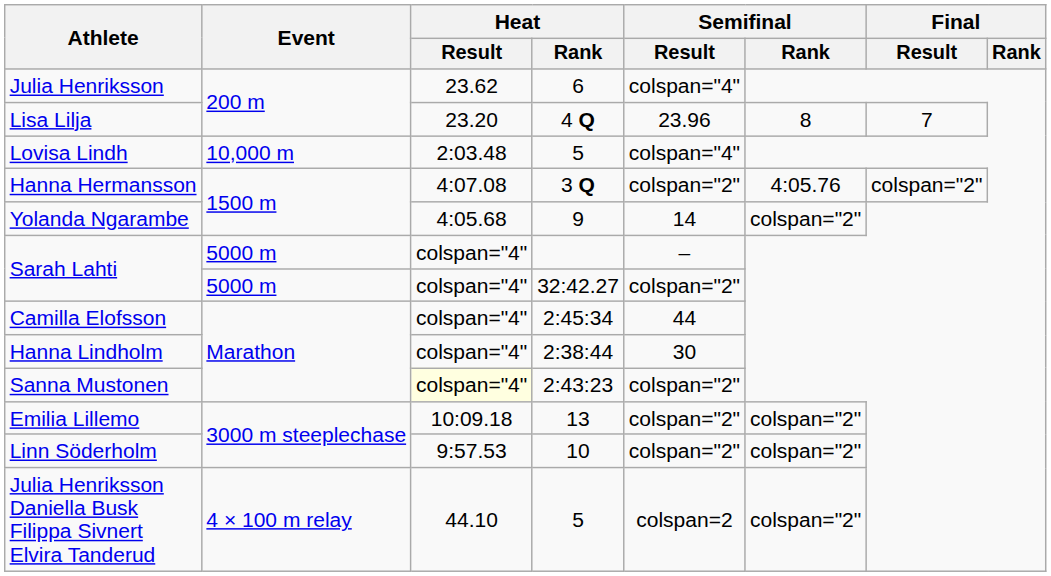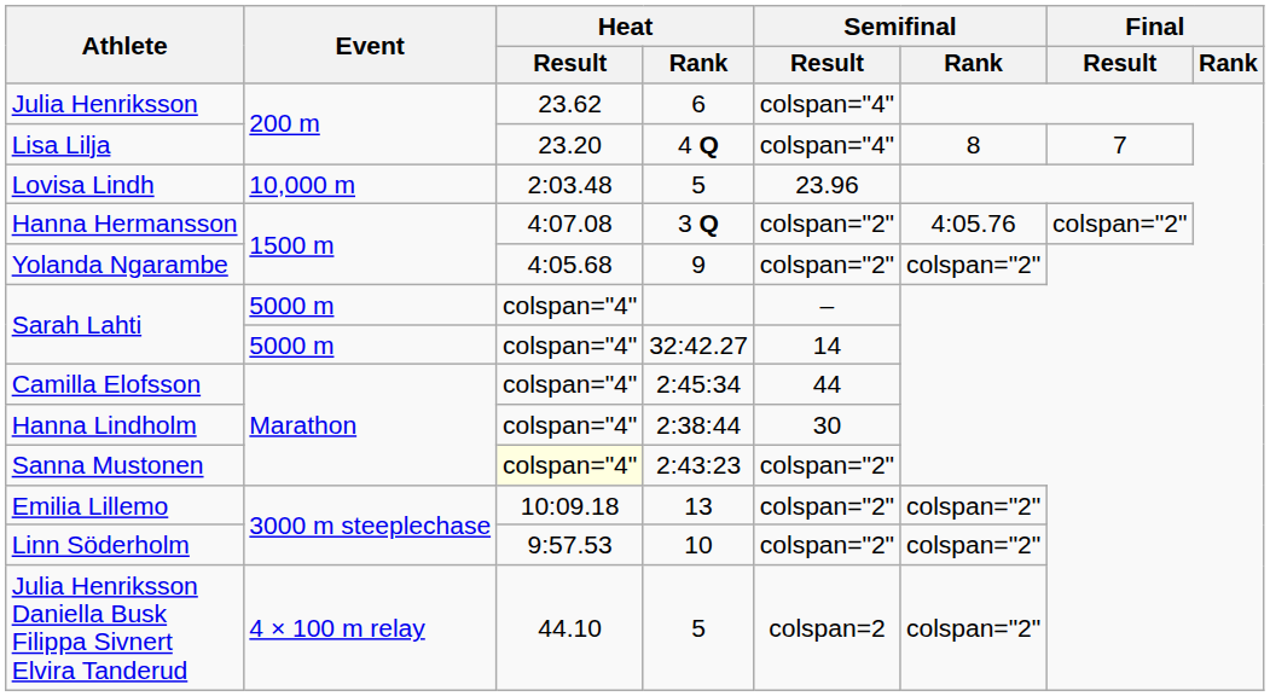Lisa Lilja | Semifinal / Result: 23.96 -> colspan="4"
Lovisa Lindh | Semifinal / Result: colspan="4" -> 23.96
Yolanda Ngarambe | Semifinal / Result: 14 -> colspan="2"
Sarah Lahti / 32:42.27 | Semifinal / Result: colspan="2" -> 14
